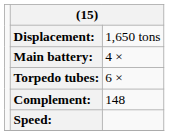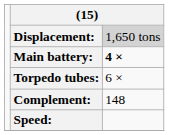Displacement: | column 3: no background -> lightgrey background
Main battery: | column 3: normal -> bold
